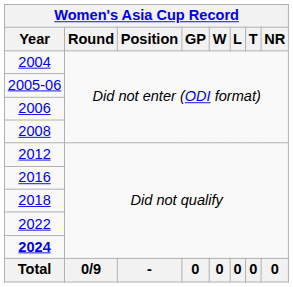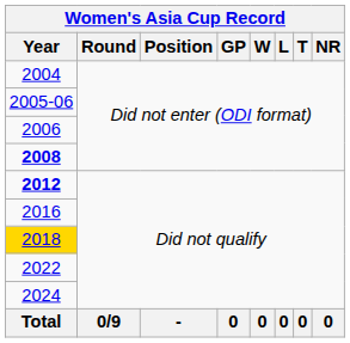2008 | Year: normal -> bold
2012 | Year: normal -> bold
2018 | Year: no background -> gold background
2024 | Year: bold -> normal
